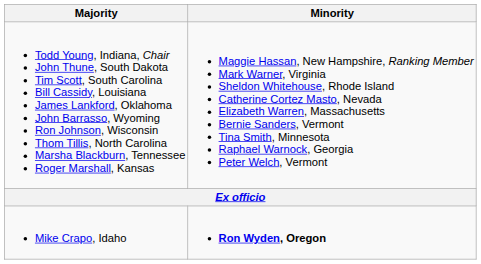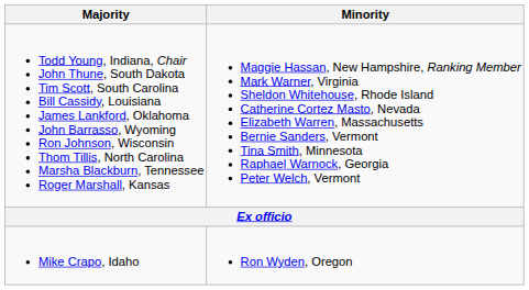Mike Crapo, Idaho | Minority: bold -> normal
